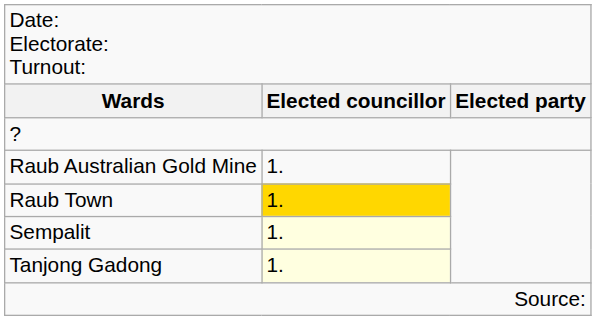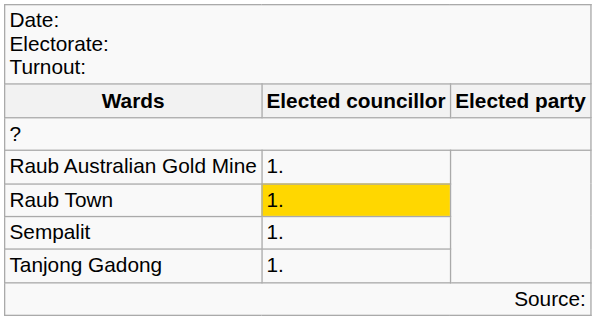Sempalit | column 2: lightyellow background -> no background
Tanjong Gadong | column 2: lightyellow background -> no background
